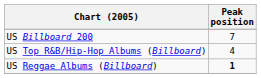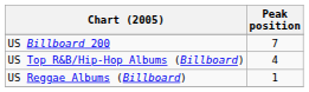US Reggae Albums (Billboard) | Peak position: bold -> normal
